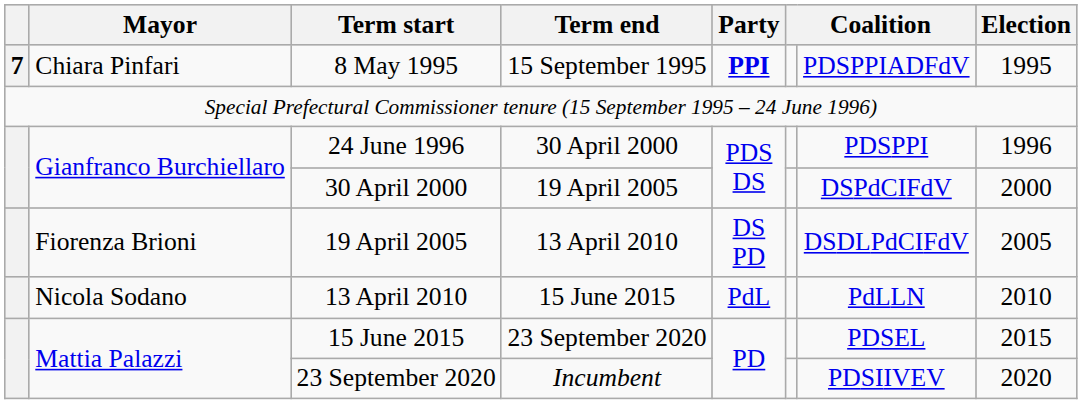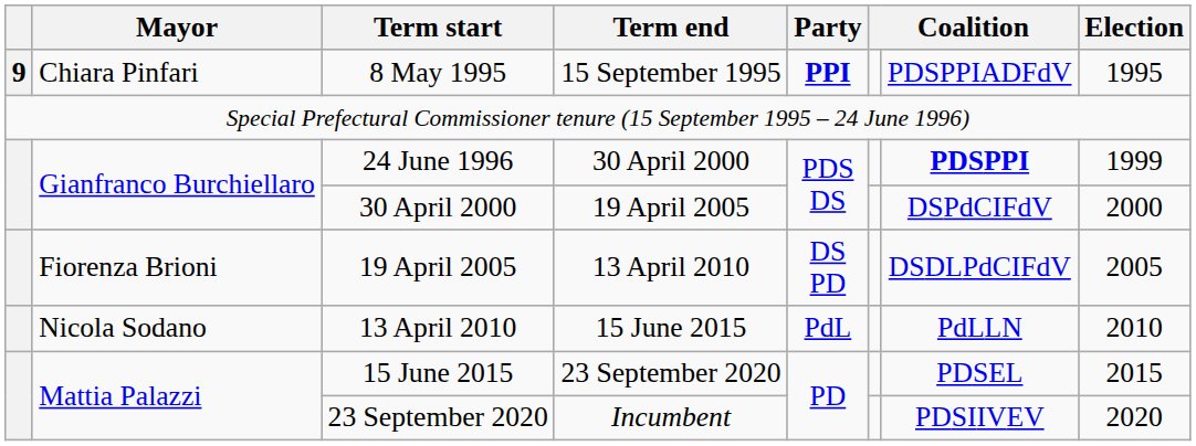8 May 1995 | column 1: 7 -> 9
24 June 1996 | column 7: normal -> bold
24 June 1996 | Election: 1996 -> 1999
